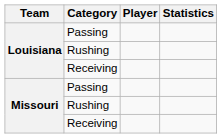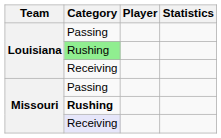Louisiana / Rushing | Category: no background -> lightgreen background
Missouri / Rushing | Category: normal -> bold
Missouri / Receiving | Category: no background -> lavender background
